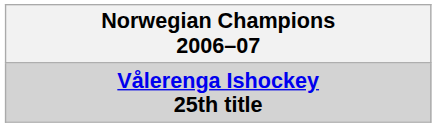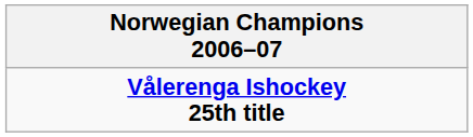row 2 | column 1: lightgrey background -> no background
